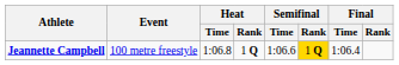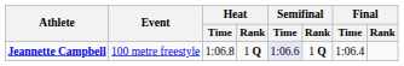Jeannette Campbell | Semifinal / Time: no background -> lavender background
Jeannette Campbell | Semifinal / Rank: gold background -> no background
